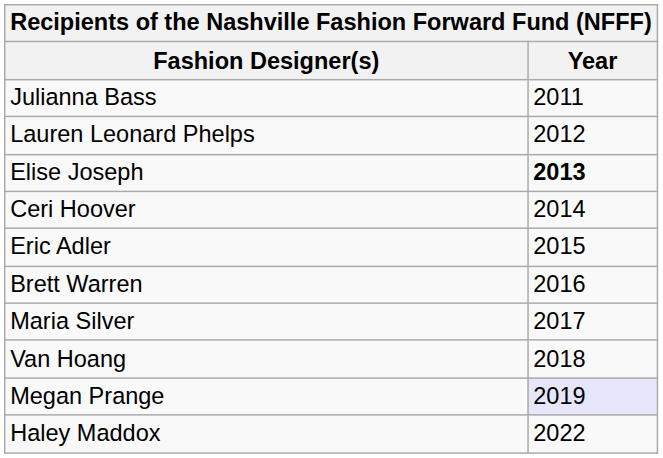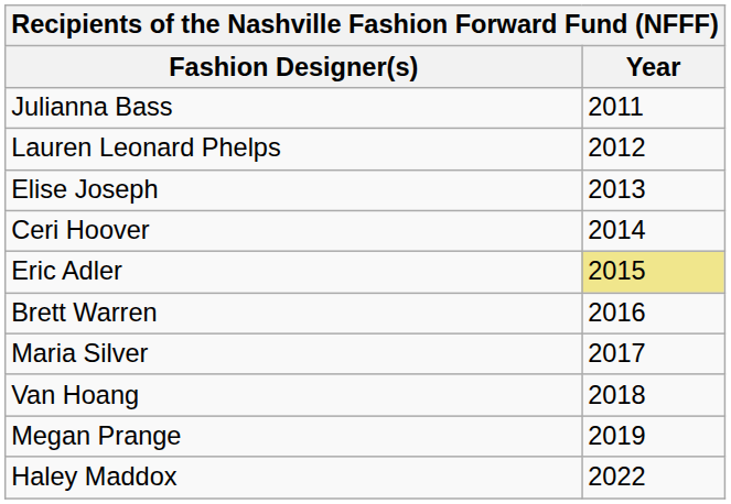Elise Joseph | Year: bold -> normal
Eric Adler | Year: no background -> khaki background
Megan Prange | Year: lavender background -> no background
